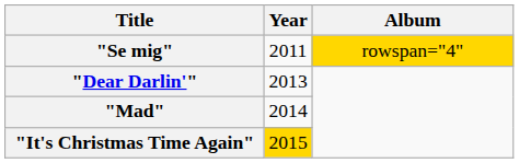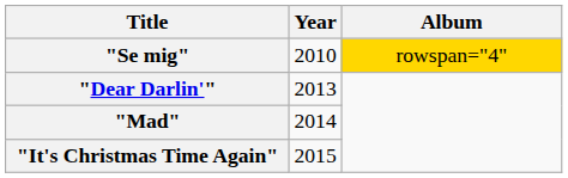"Se mig" | Year: 2011 -> 2010
"It's Christmas Time Again" | Year: gold background -> no background
